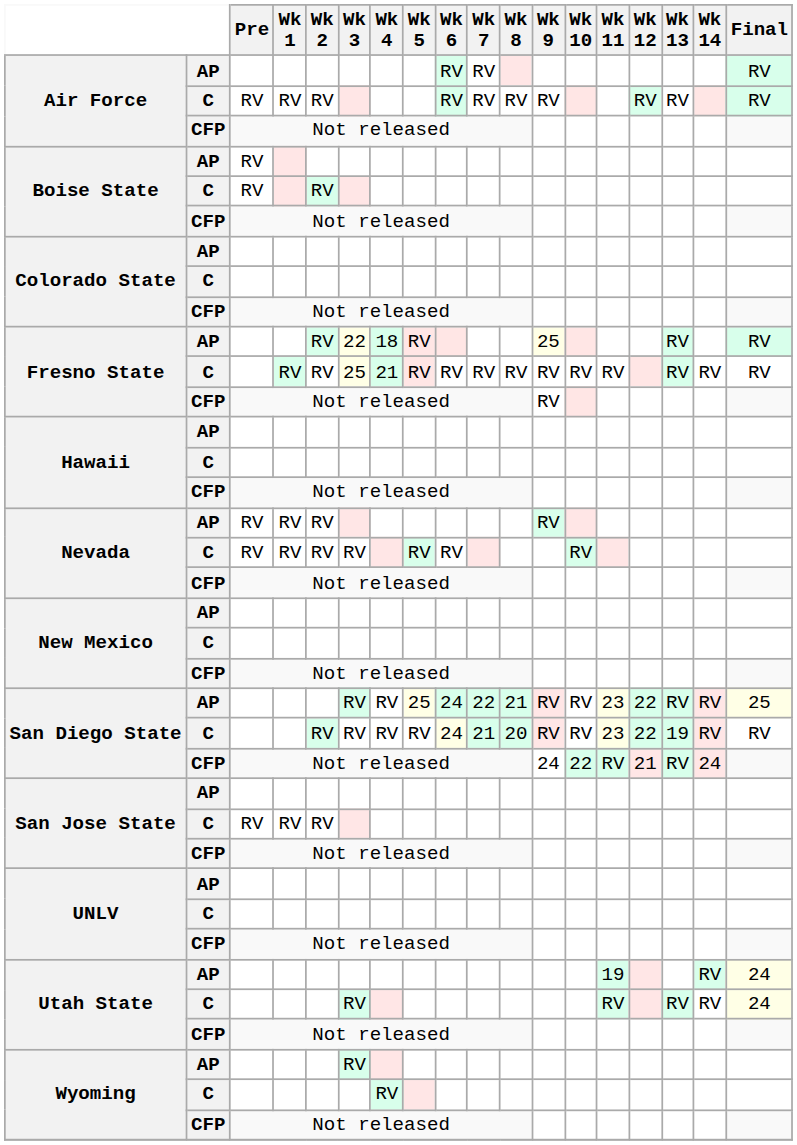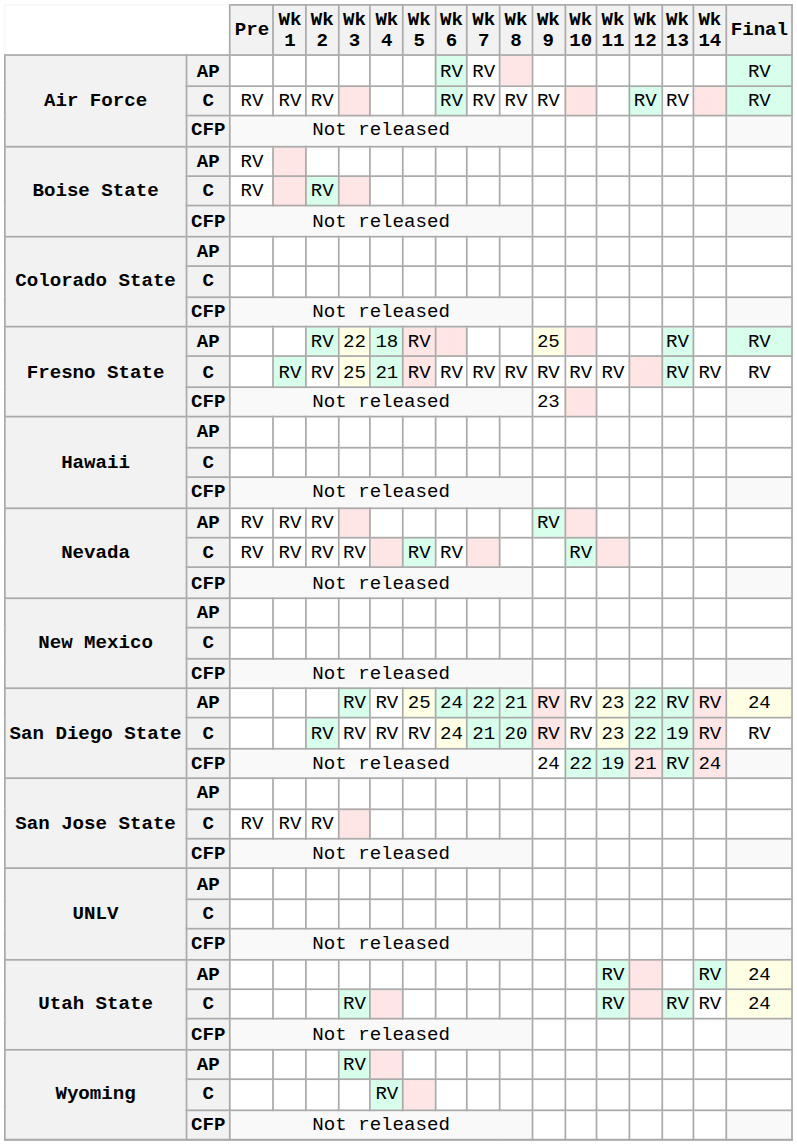Fresno State / CFP | Wk 9: RV -> 23
San Diego State / AP | Final: 25 -> 24
San Diego State / CFP | Wk 11: RV -> 19
Utah State / AP | Wk 11: 19 -> RV
